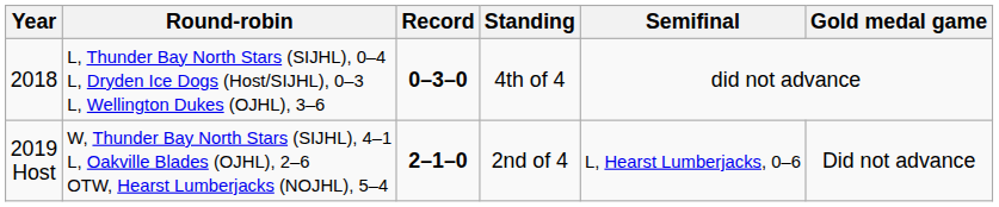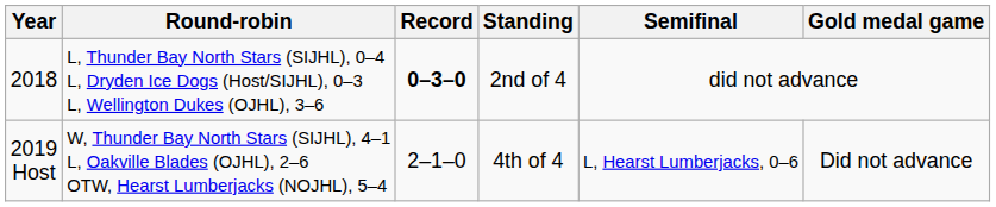2018 | Standing: 4th of 4 -> 2nd of 4
2019 Host | Record: bold -> normal
2019 Host | Standing: 2nd of 4 -> 4th of 4
